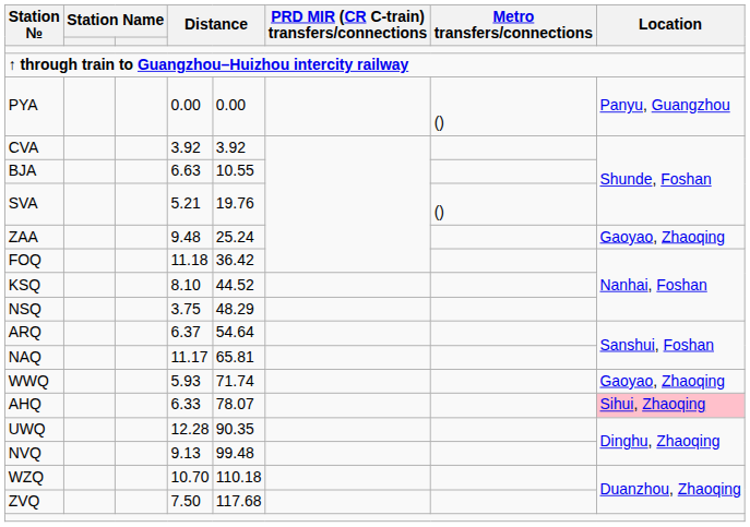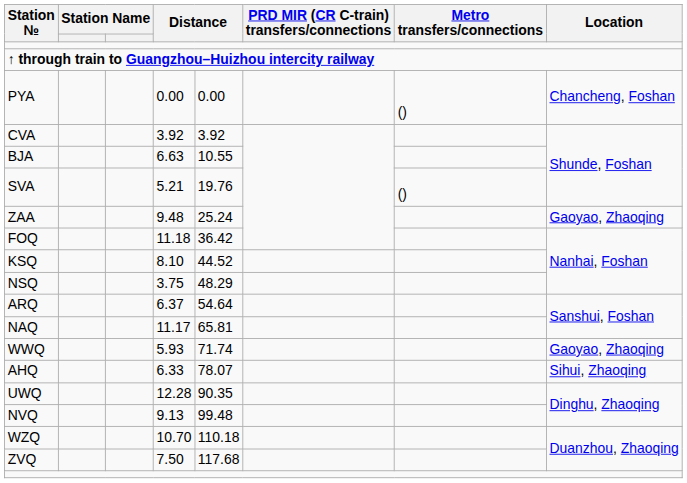PYA | Location: Panyu, Guangzhou -> Chancheng, Foshan
AHQ | Location: pink background -> no background
